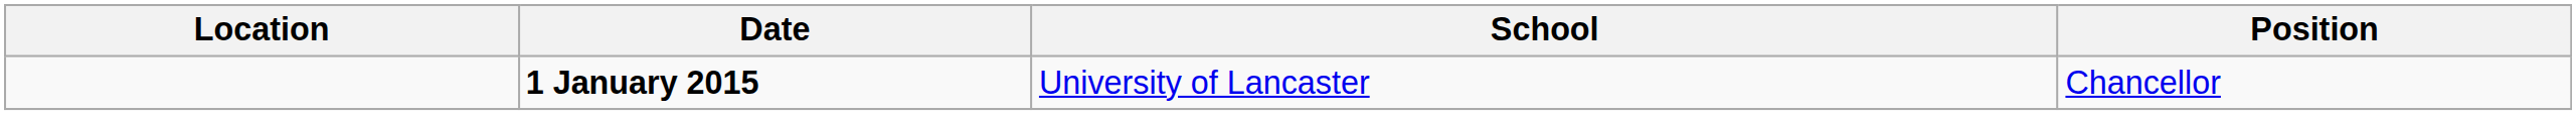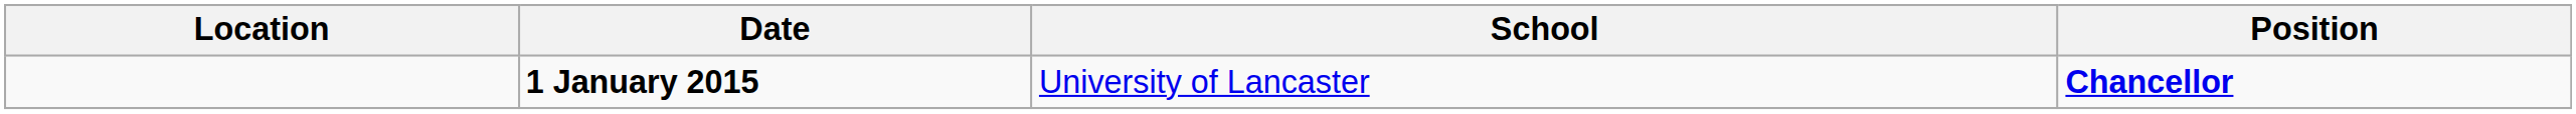1 January 2015 | Position: normal -> bold
